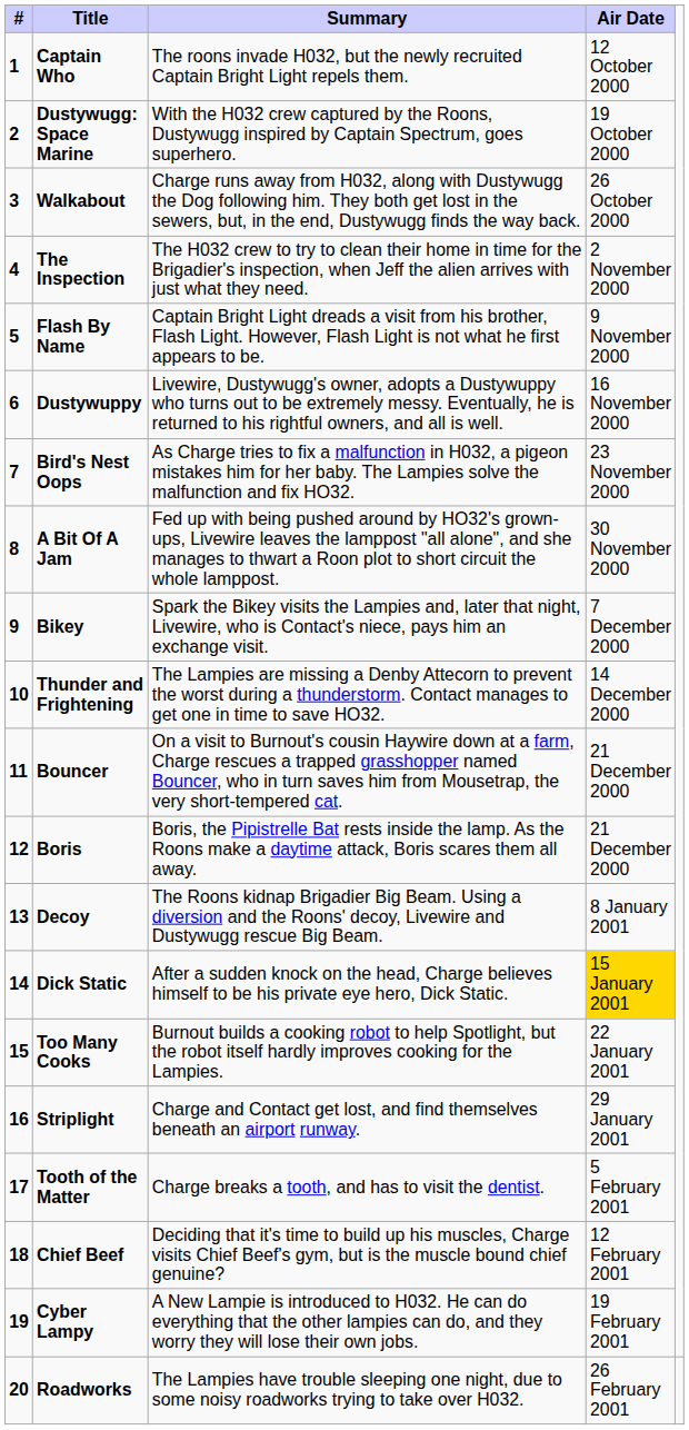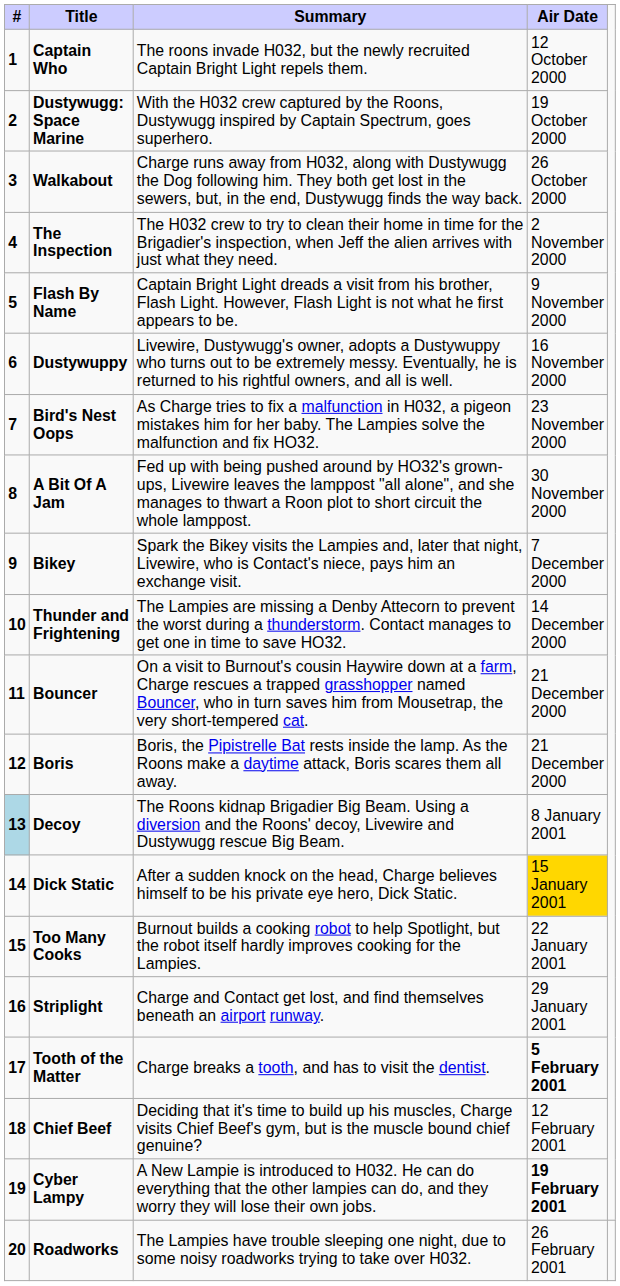Decoy | #: no background -> lightblue background
Tooth of the Matter | Air Date: normal -> bold
Cyber Lampy | Air Date: normal -> bold
